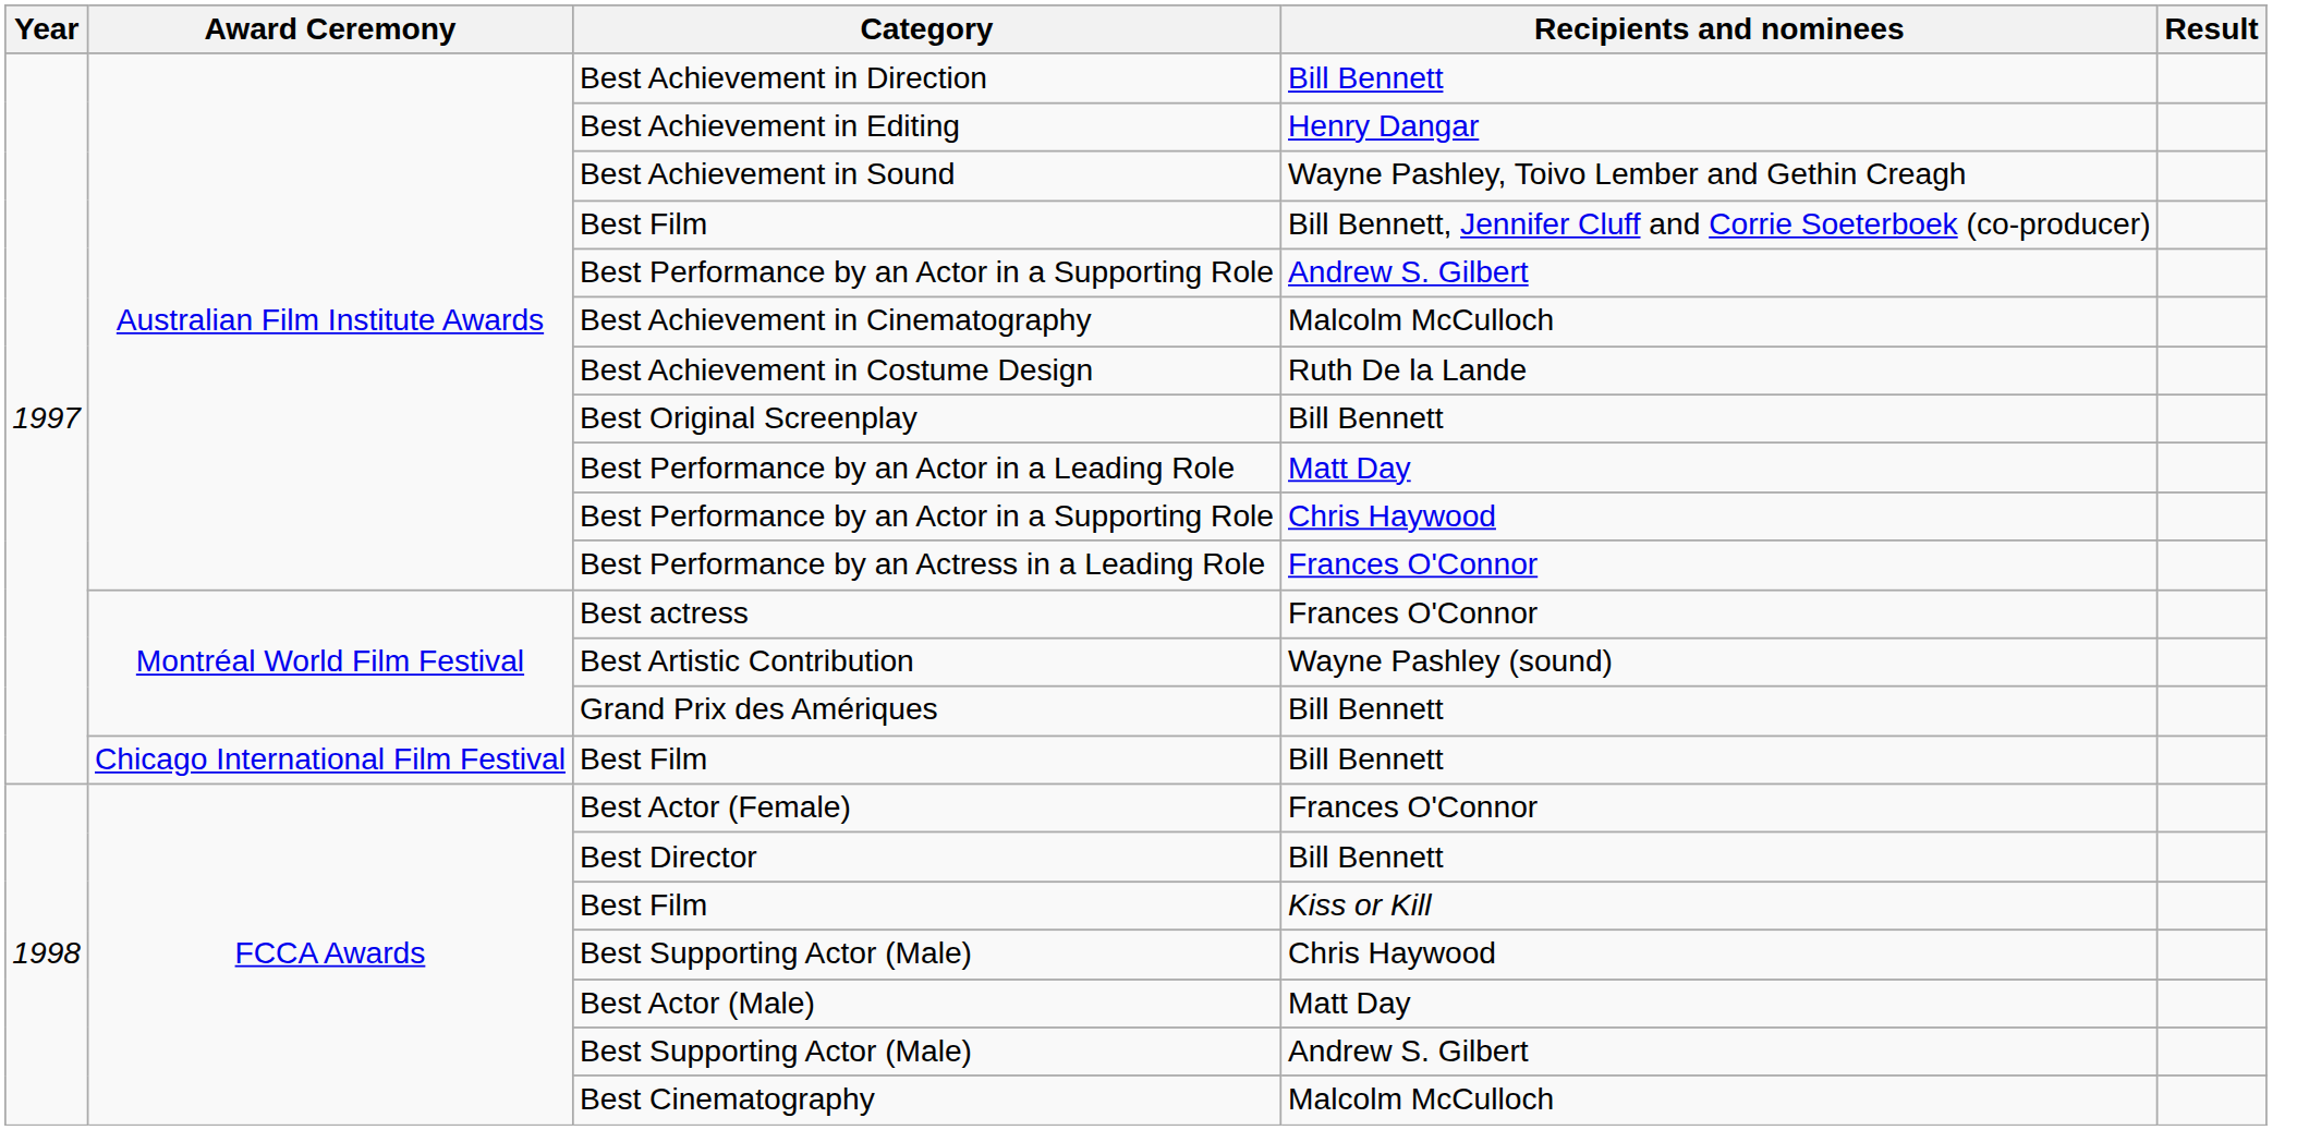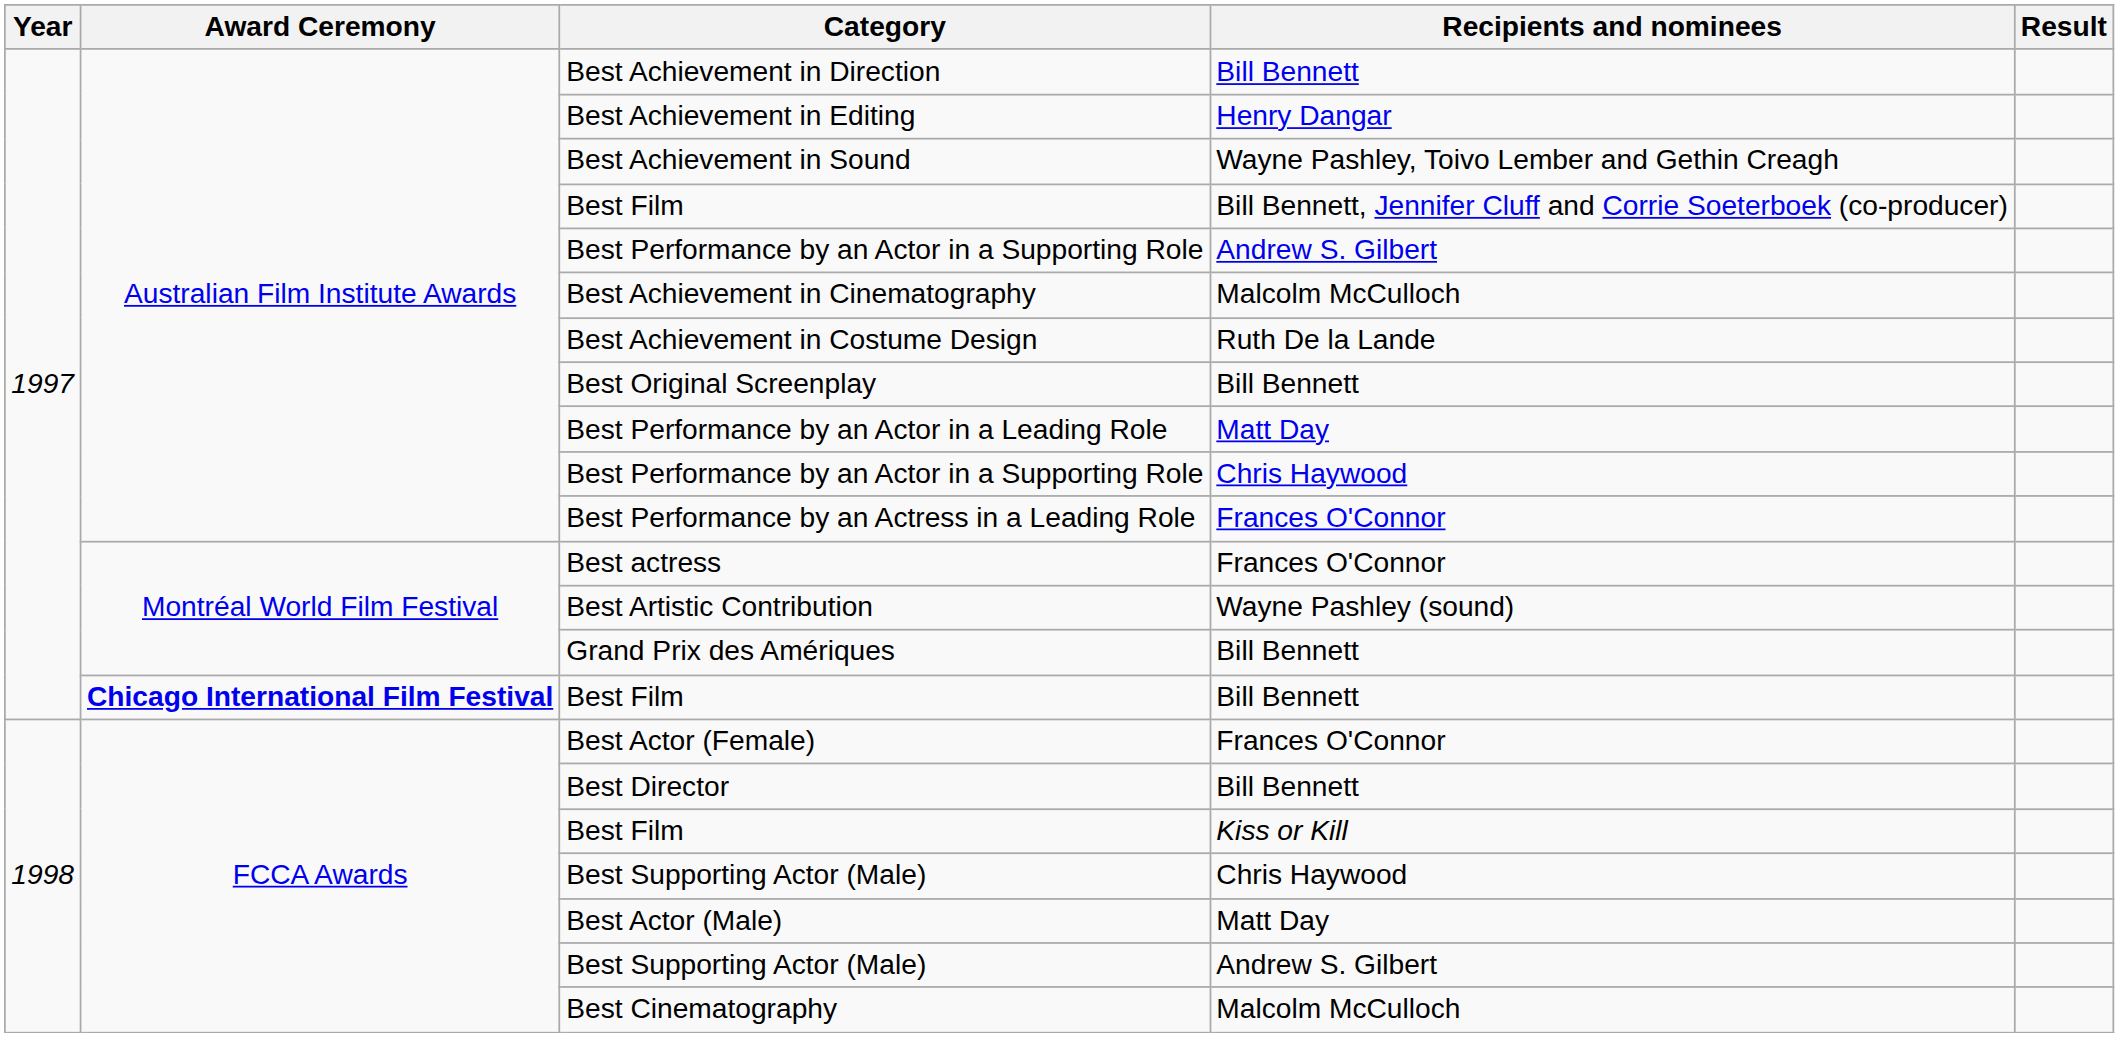Best Film / Bill Bennett | Award Ceremony: normal -> bold
